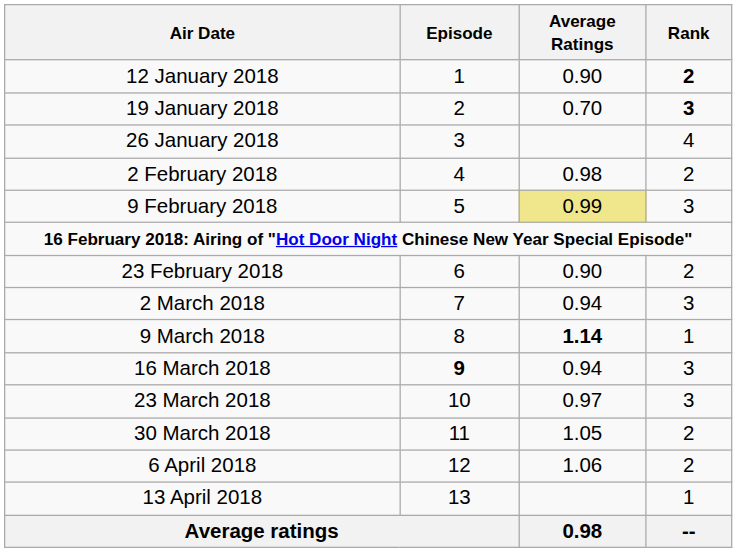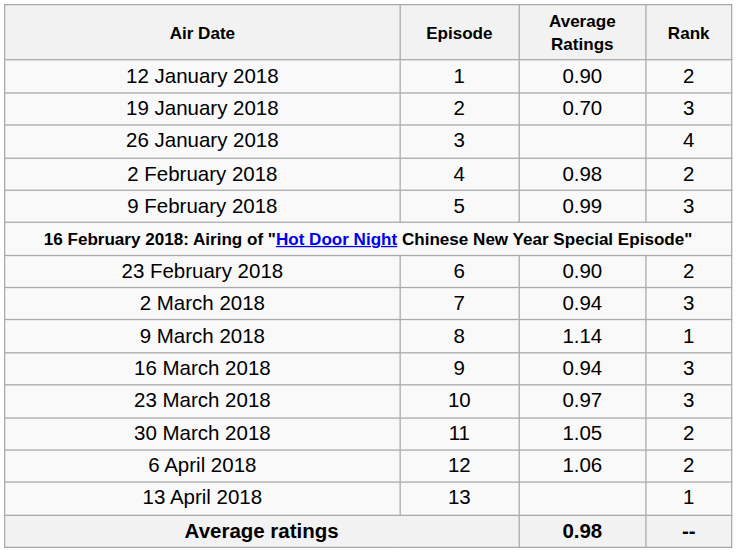12 January 2018 | Rank: bold -> normal
19 January 2018 | Rank: bold -> normal
9 February 2018 | Average Ratings: khaki background -> no background
9 March 2018 | Average Ratings: bold -> normal
16 March 2018 | Episode: bold -> normal
